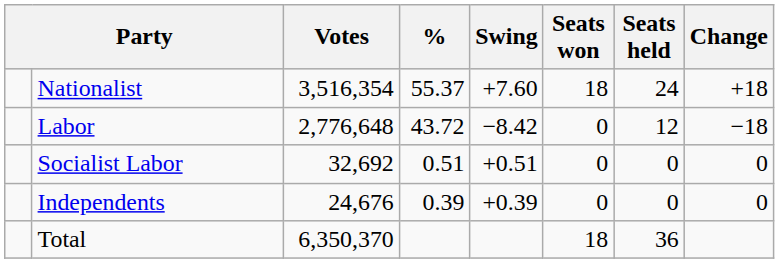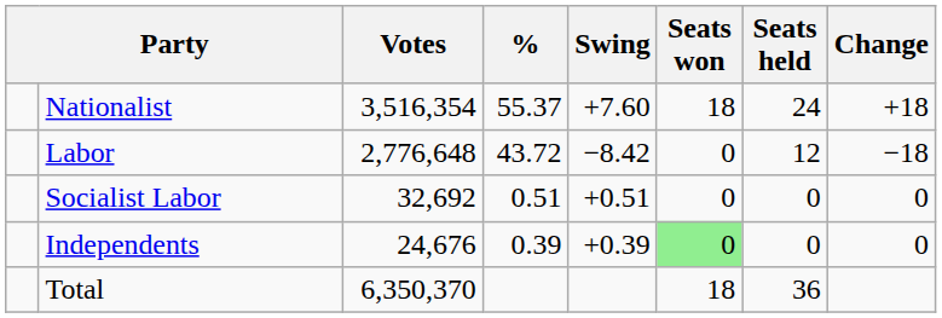Independents | Seats won: no background -> lightgreen background
